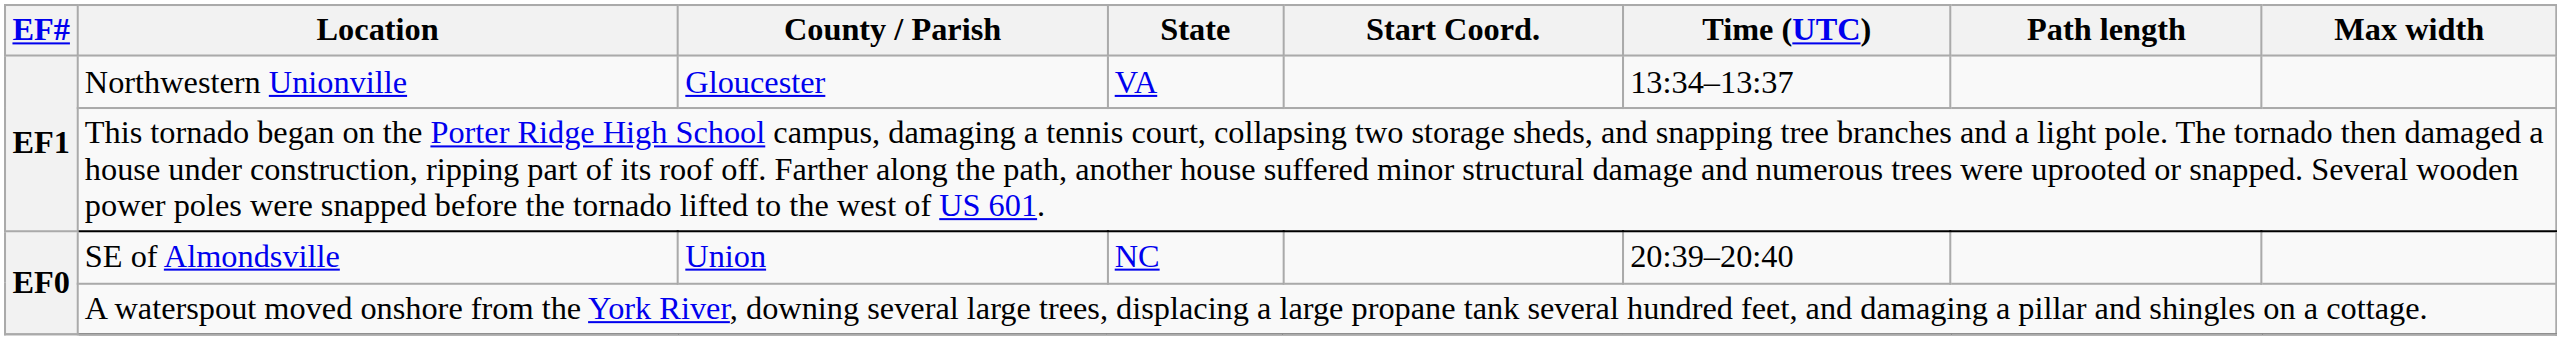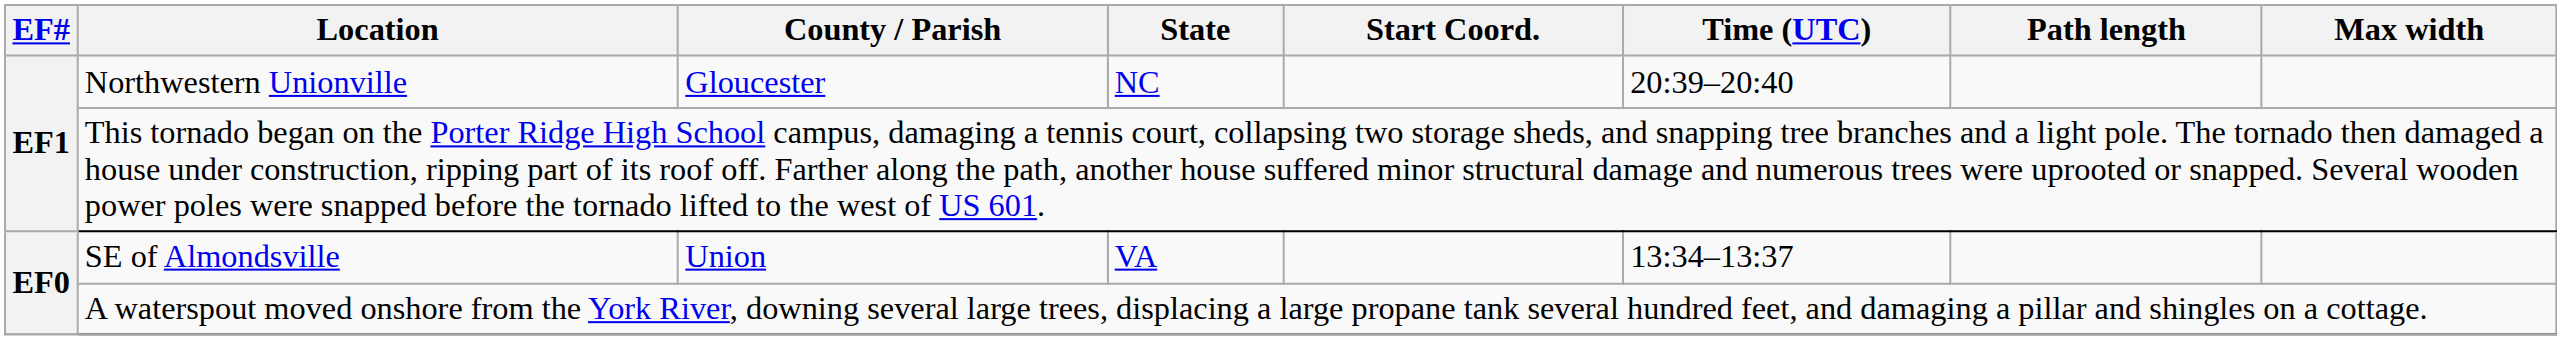Northwestern Unionville | State: VA -> NC
Northwestern Unionville | Time (UTC): 13:34–13:37 -> 20:39–20:40
SE of Almondsville | State: NC -> VA
SE of Almondsville | Time (UTC): 20:39–20:40 -> 13:34–13:37
